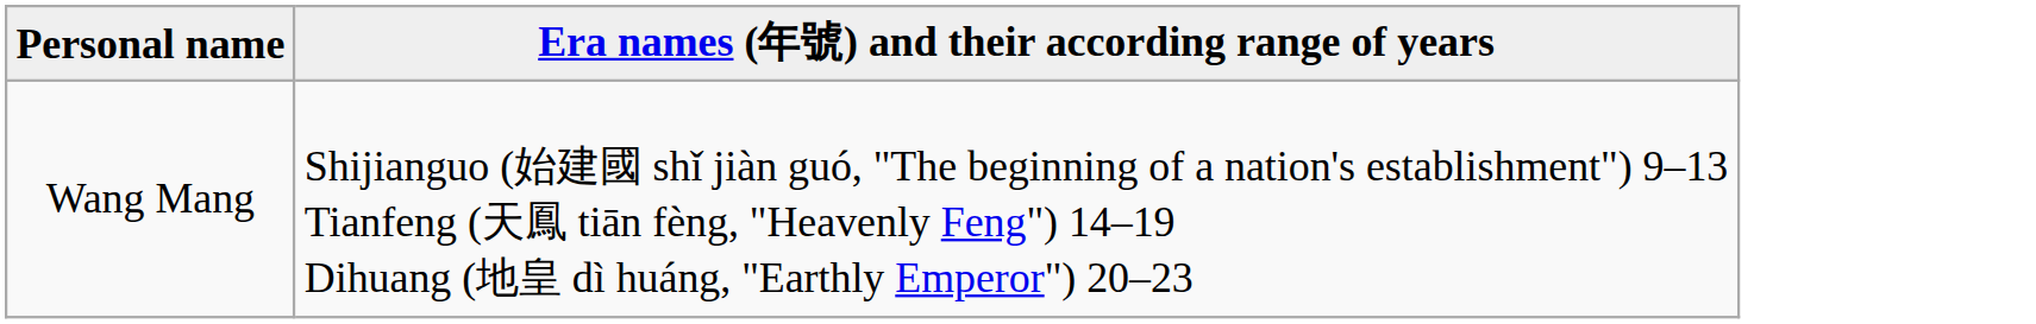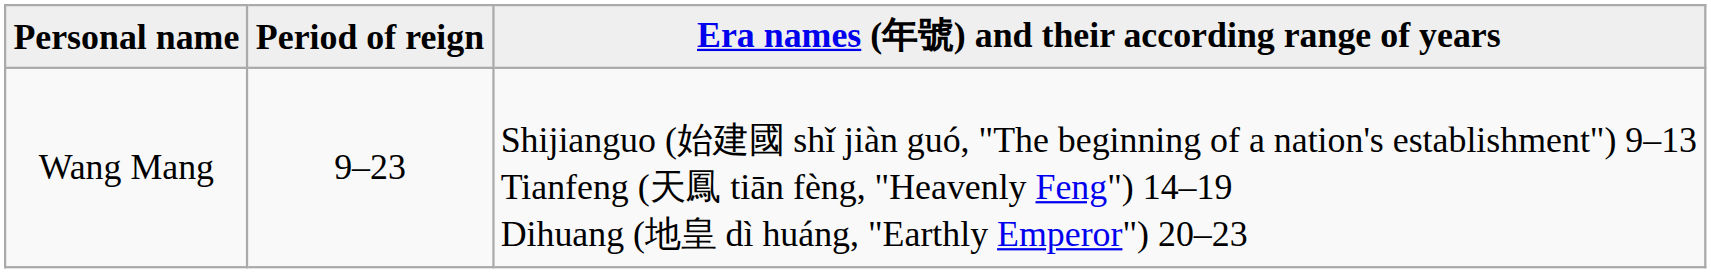+ column: Period of reign | 9–23
